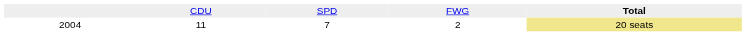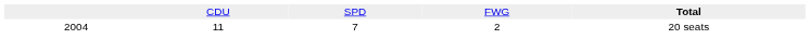2004 | column 5: khaki background -> no background
